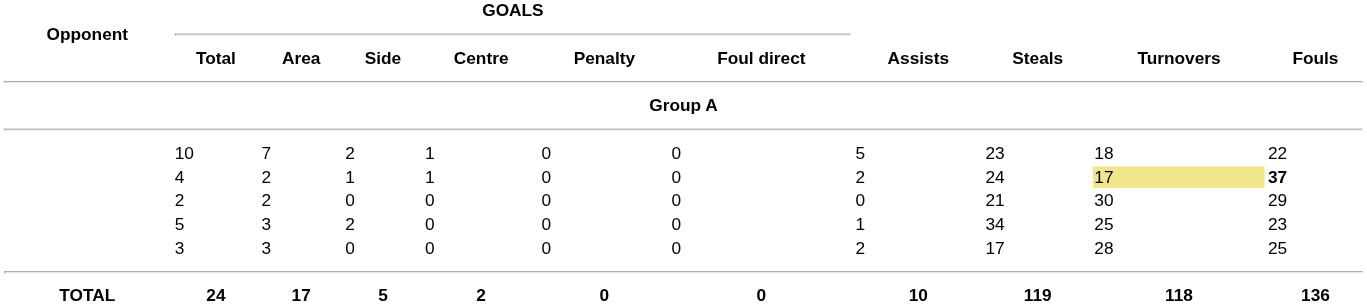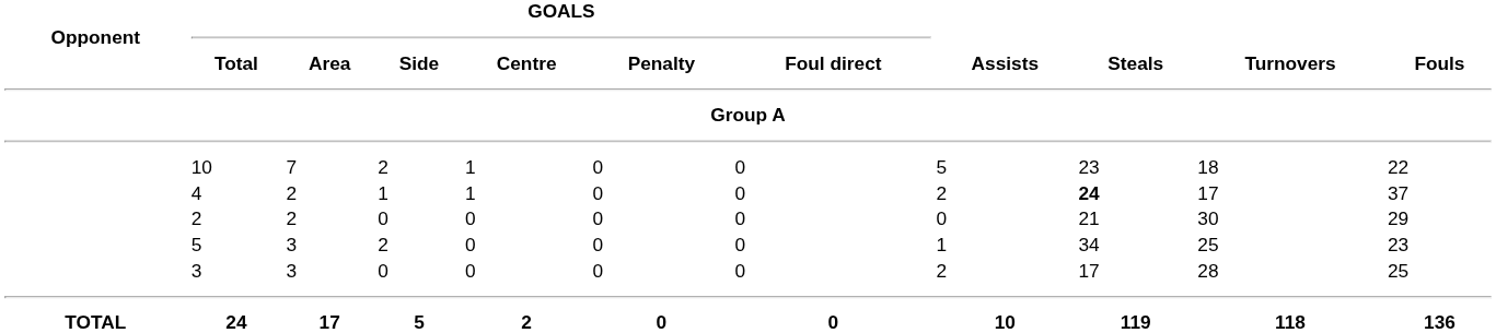4 | Steals: normal -> bold
4 | Turnovers: khaki background -> no background
4 | Fouls: bold -> normal
